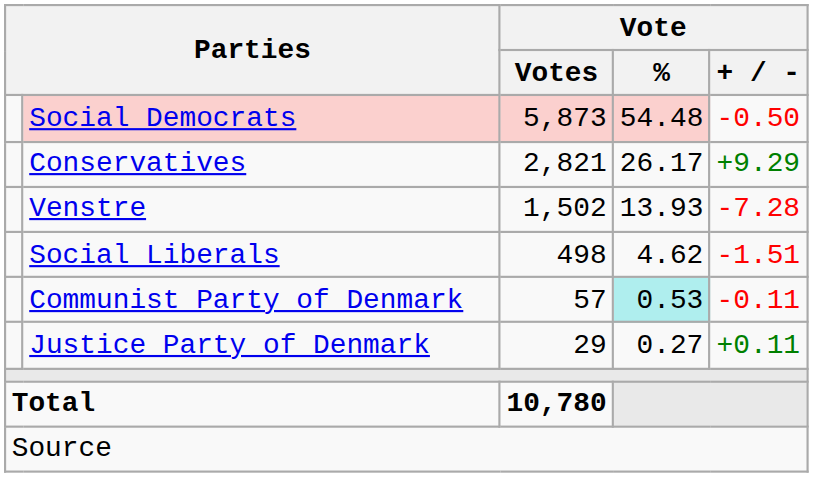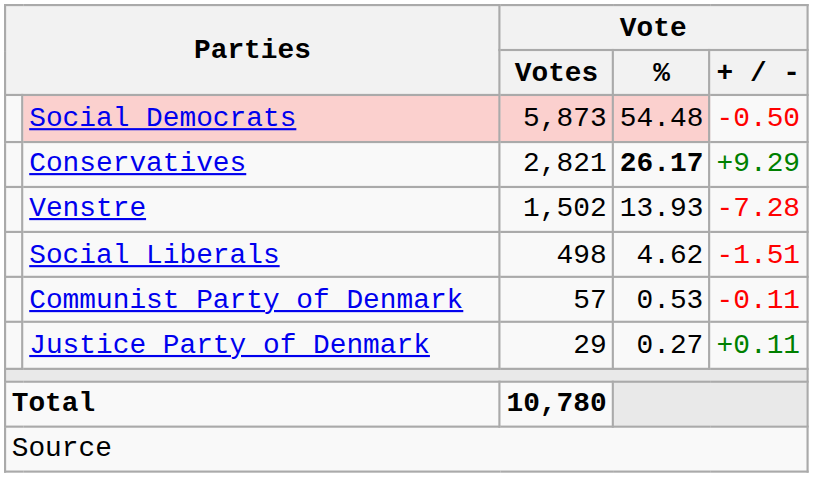Conservatives | Vote / %: normal -> bold
Communist Party of Denmark | Vote / %: paleturquoise background -> no background
